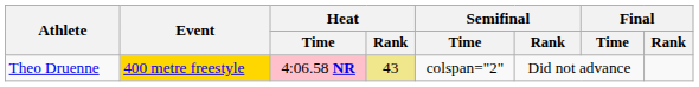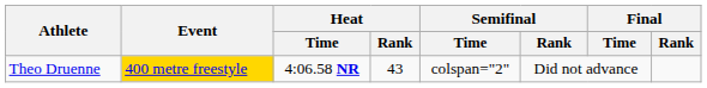Theo Druenne | Heat / Time: pink background -> no background
Theo Druenne | Heat / Rank: khaki background -> no background
